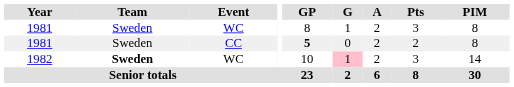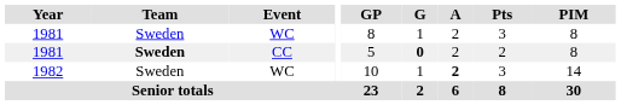1981 / CC | Team: normal -> bold
1981 / CC | GP: bold -> normal
1981 / CC | G: normal -> bold
1982 | Team: bold -> normal
1982 | G: pink background -> no background
1982 | A: normal -> bold
